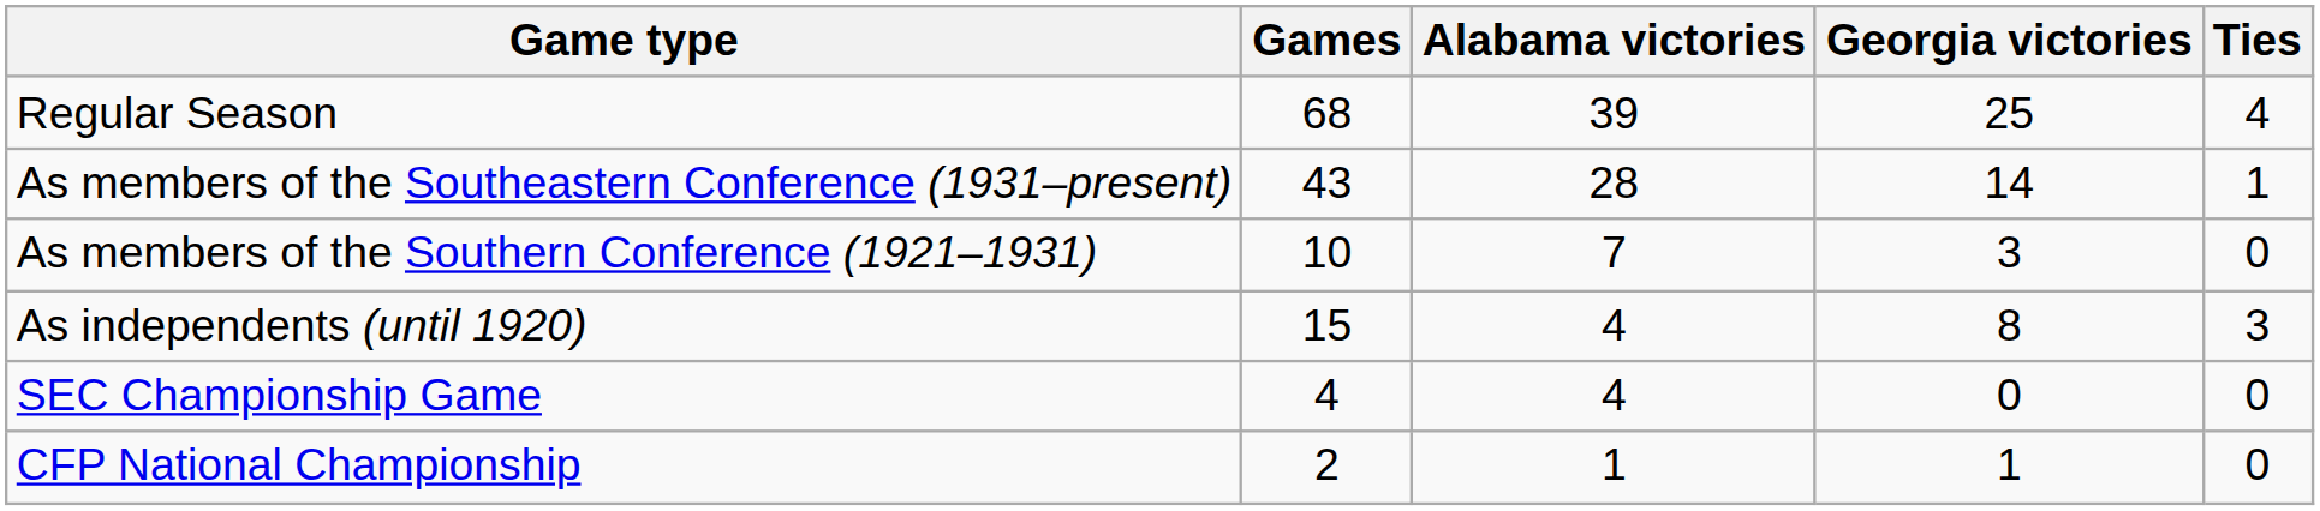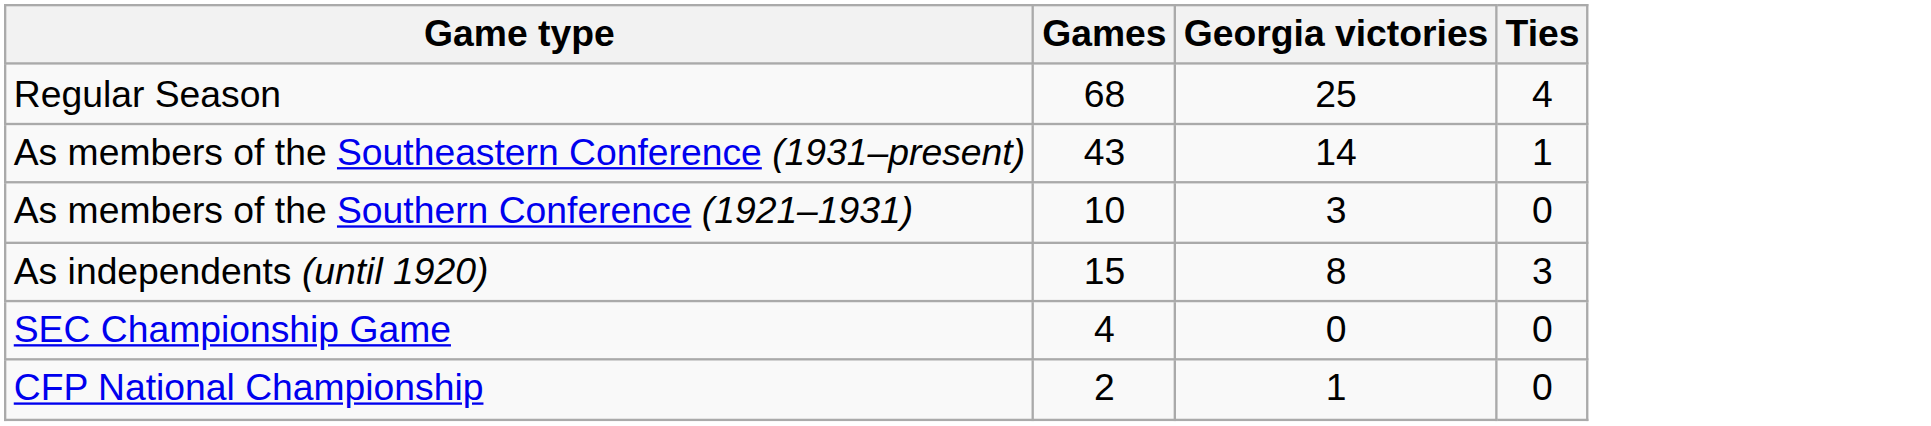- column: Alabama victories | 39 | 28 | 7 | 4 | 4 | 1
